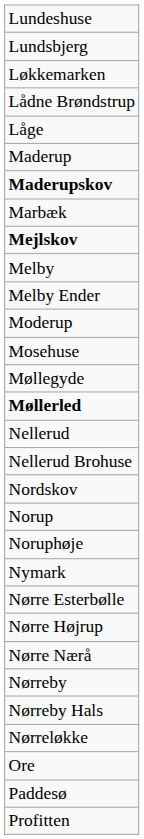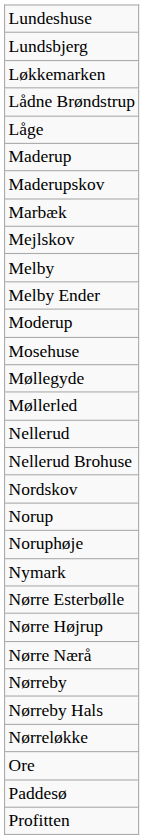row 7 | column 1: bold -> normal
row 9 | column 1: bold -> normal
row 15 | column 1: bold -> normal
